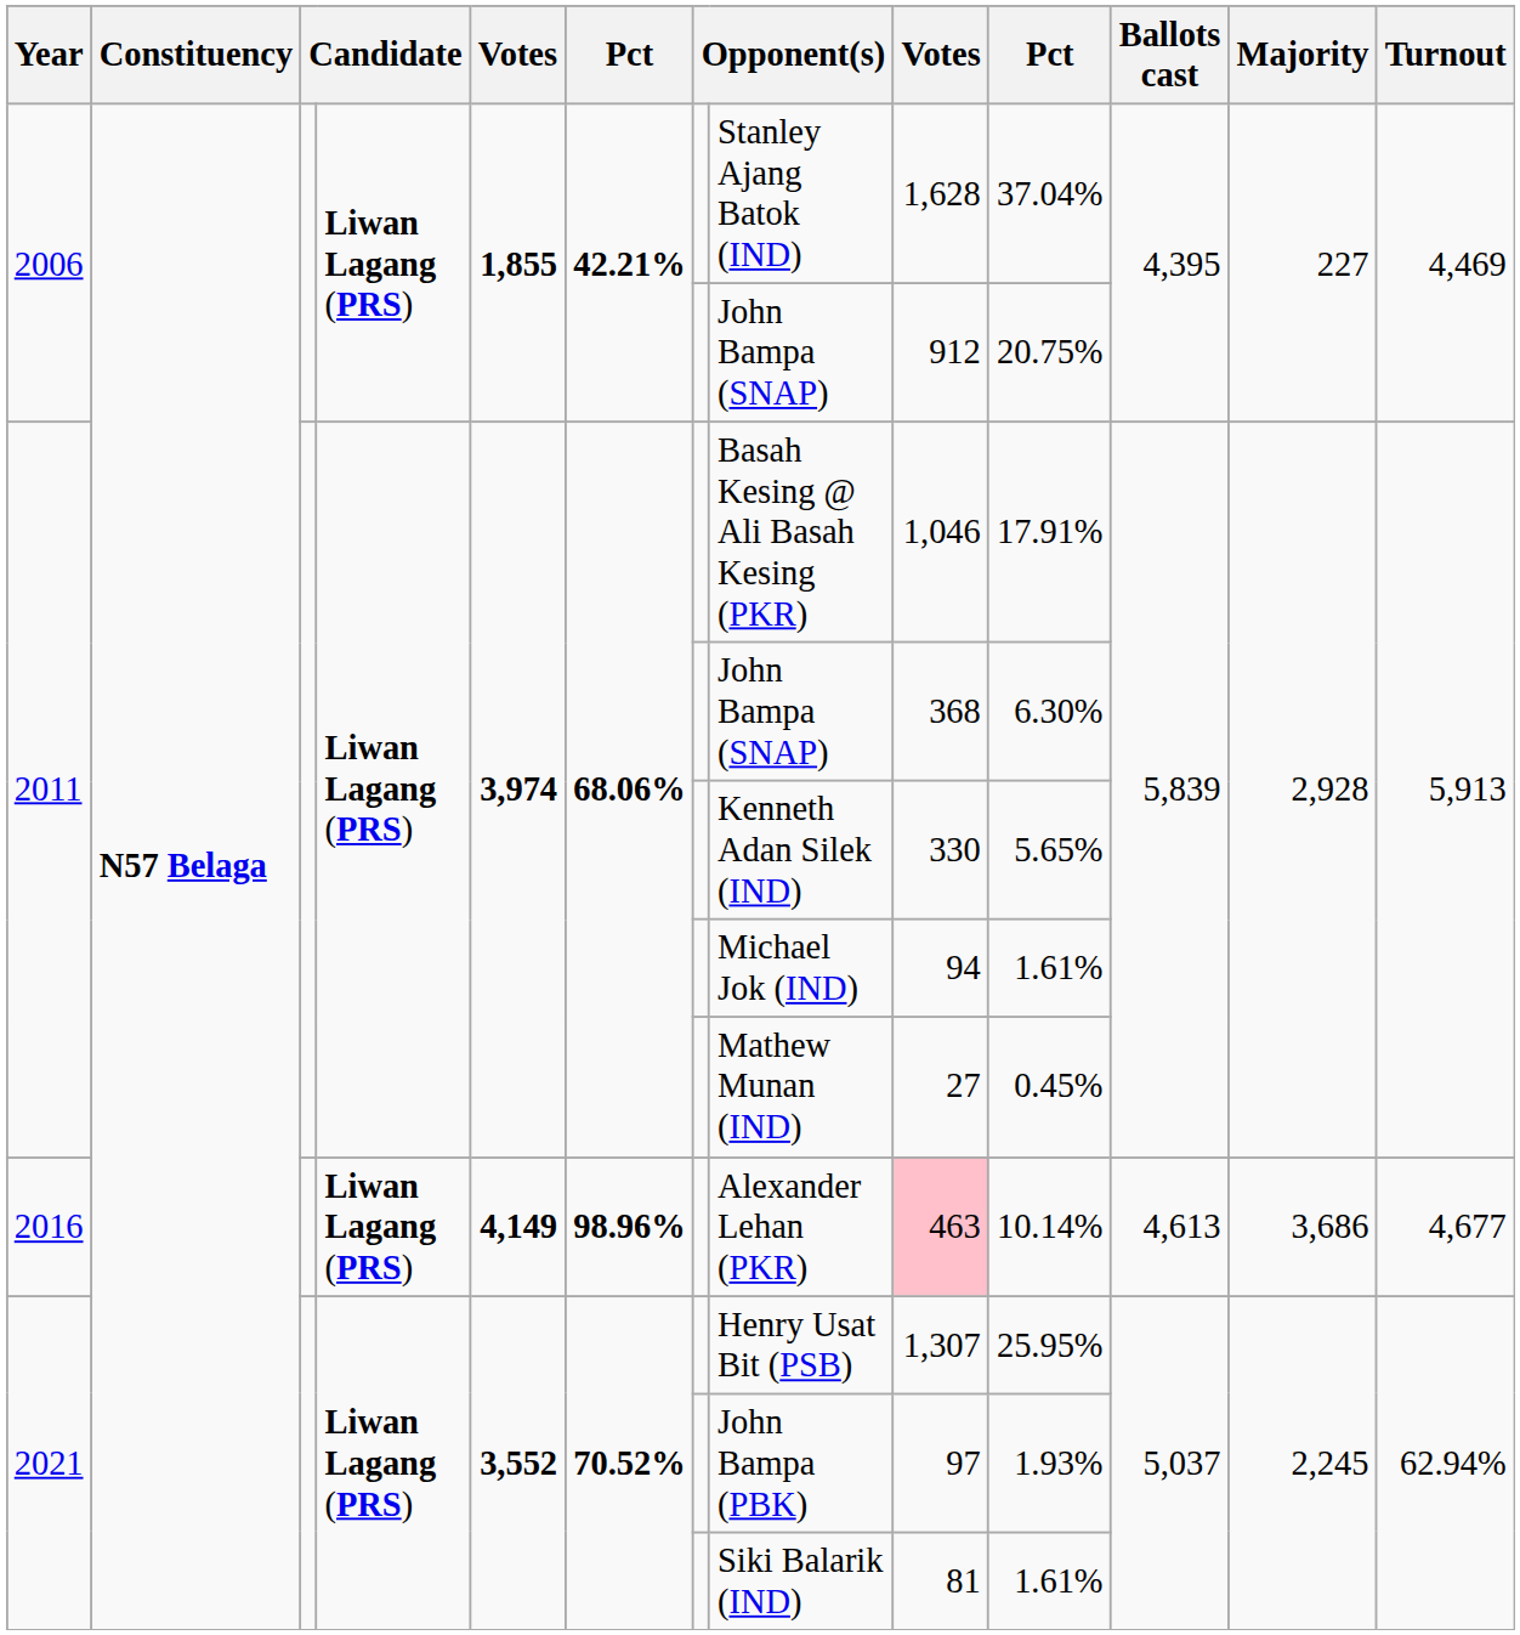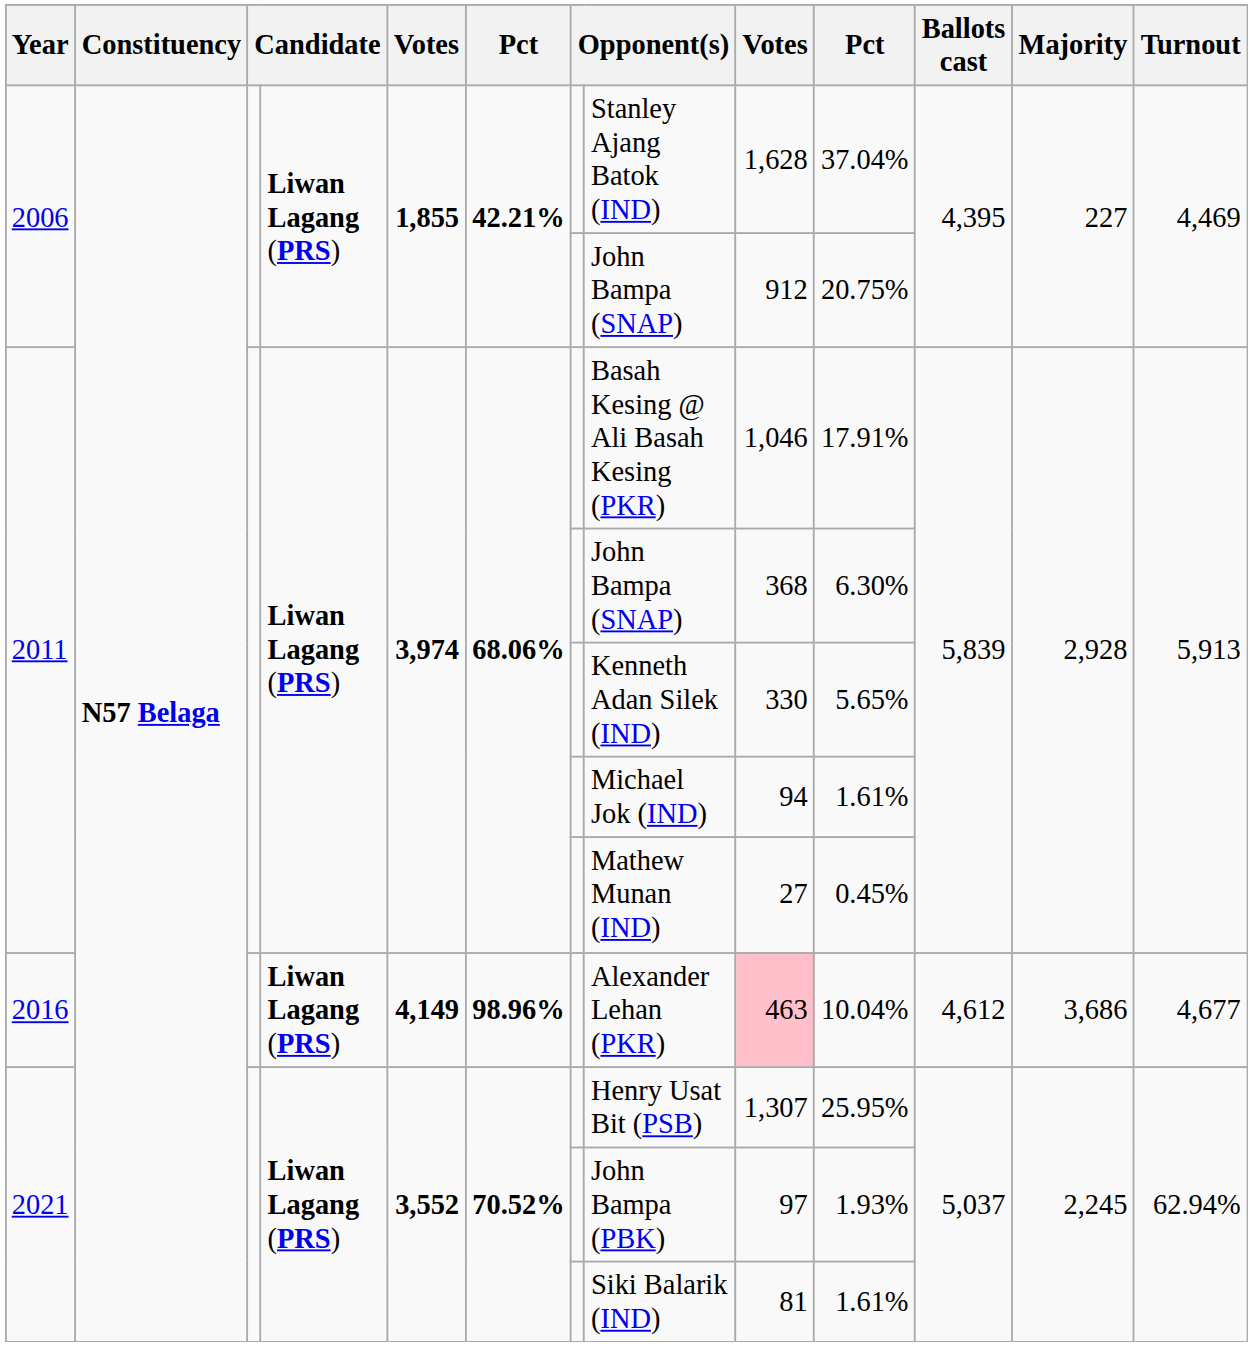2016 | column 10: 10.14% -> 10.04%
2016 | Ballots cast: 4,613 -> 4,612
